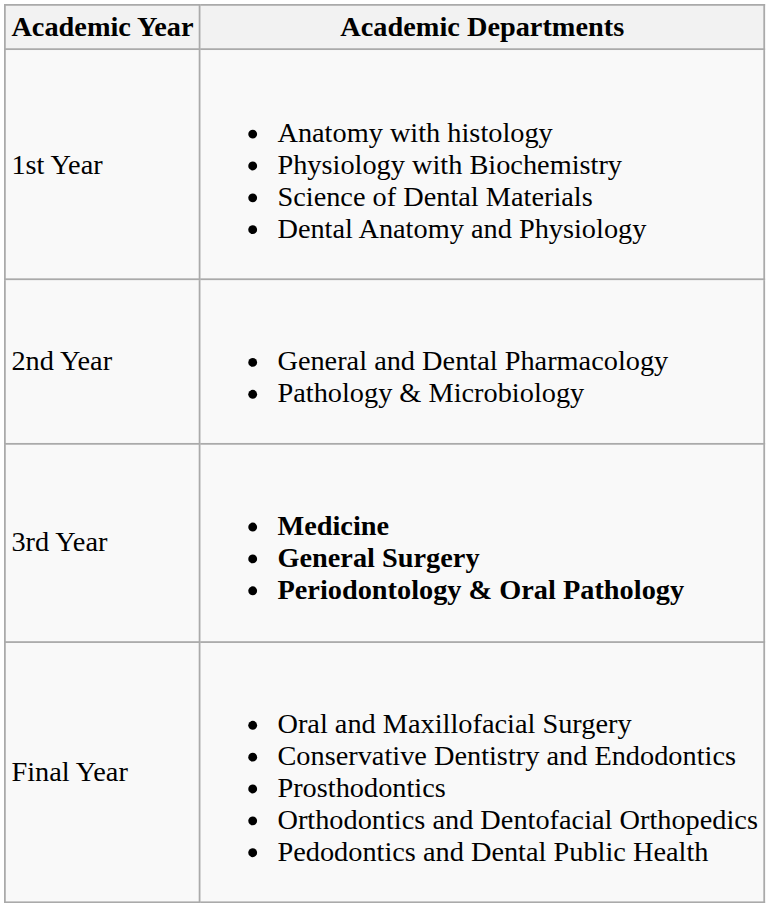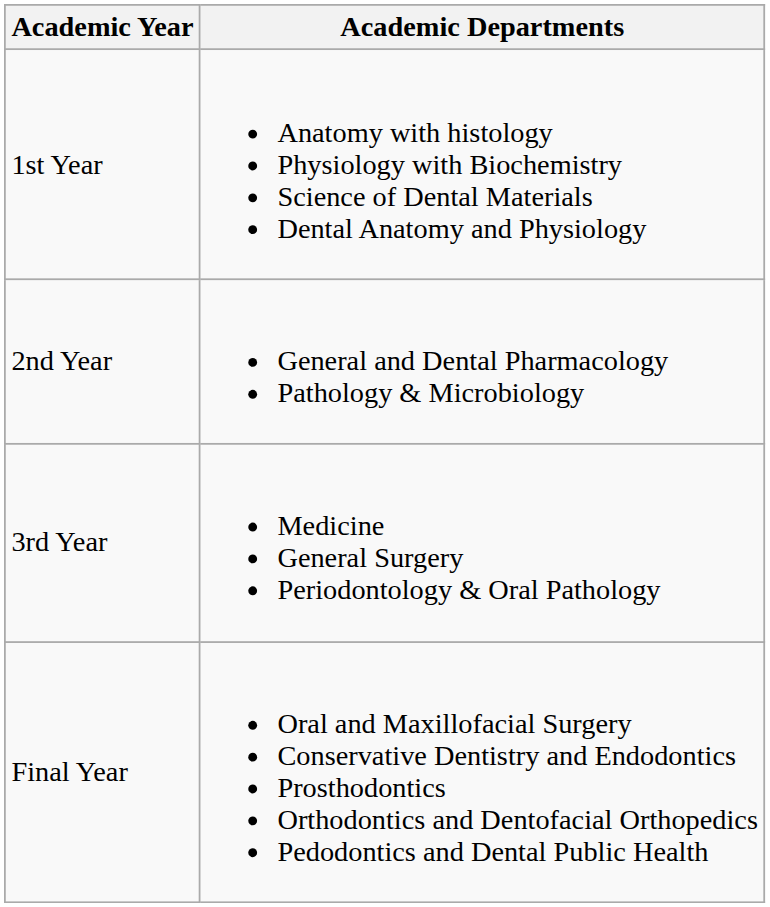3rd Year | Academic Departments: bold -> normal
